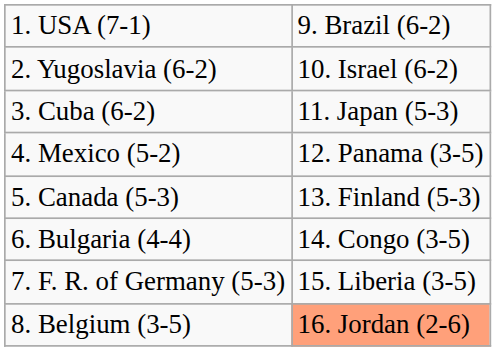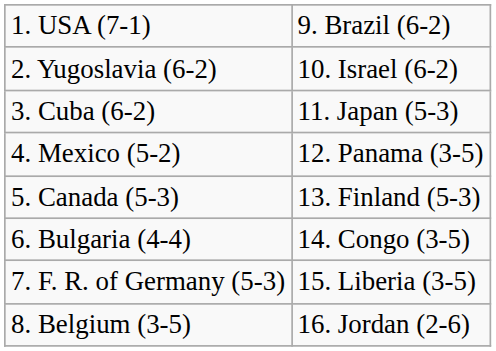8. Belgium (3-5) | column 2: lightsalmon background -> no background
